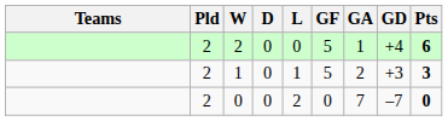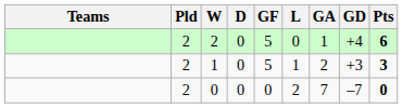columns swapped: L <-> GF
